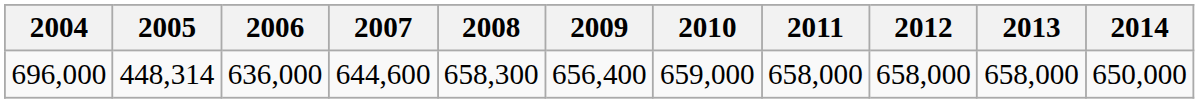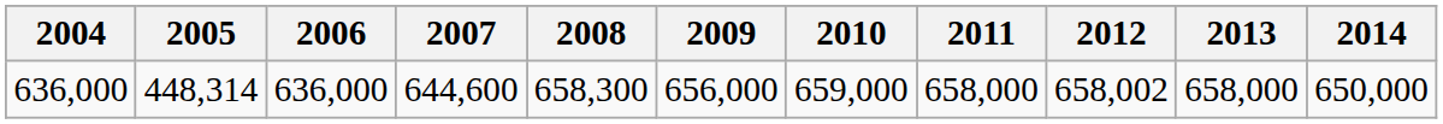row 2 | 2004: 696,000 -> 636,000
row 2 | 2009: 656,400 -> 656,000
row 2 | 2012: 658,000 -> 658,002
